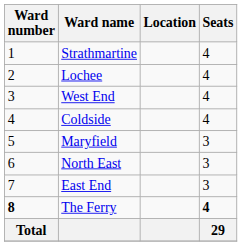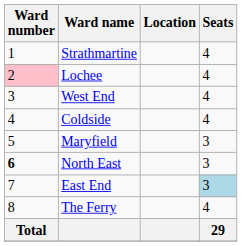Lochee | Ward number: no background -> pink background
North East | Ward number: normal -> bold
East End | Seats: no background -> lightblue background
The Ferry | Ward number: bold -> normal
The Ferry | Seats: bold -> normal
